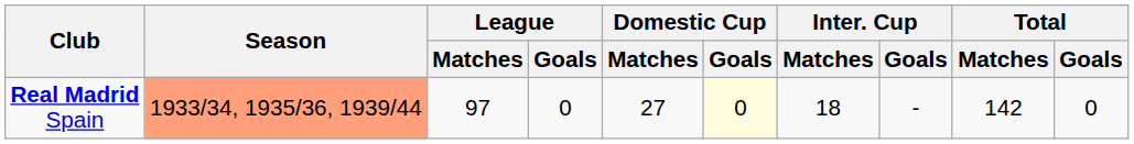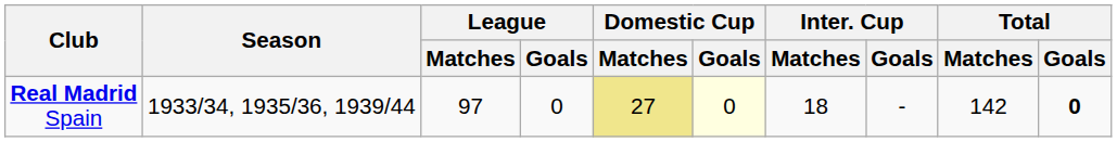Real Madrid Spain | Season: lightsalmon background -> no background
Real Madrid Spain | Domestic Cup / Matches: no background -> khaki background
Real Madrid Spain | Total / Goals: normal -> bold
